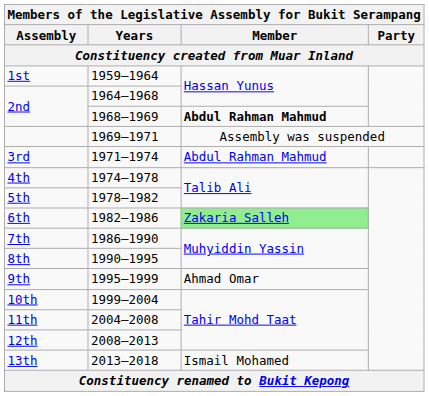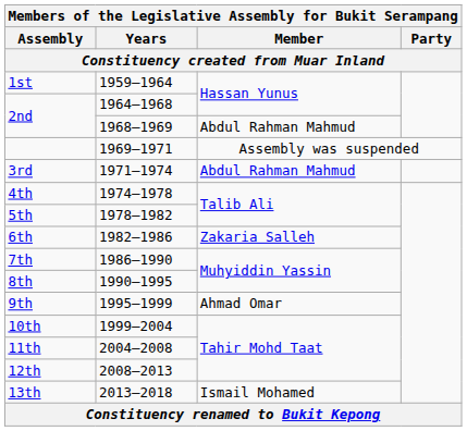2nd / 1968–1969 | Member: bold -> normal
6th | Member: lightgreen background -> no background
